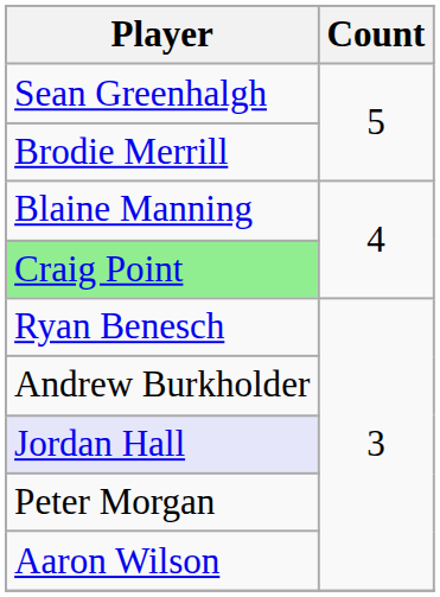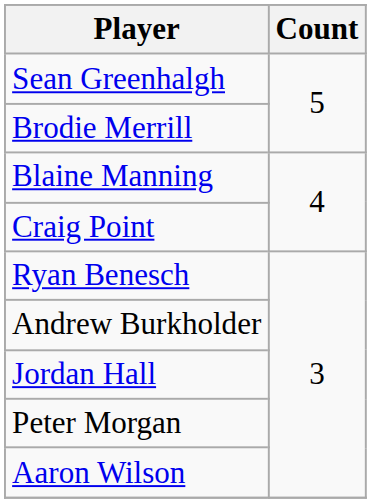Craig Point | Player: lightgreen background -> no background
Jordan Hall | Player: lavender background -> no background
